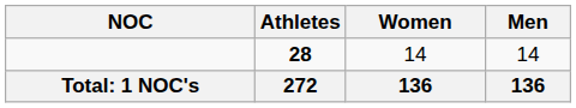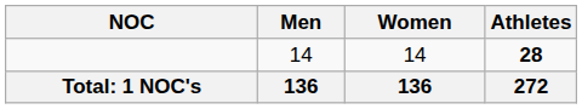columns swapped: Men <-> Athletes
